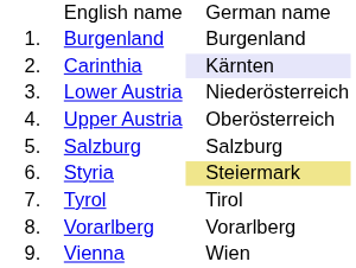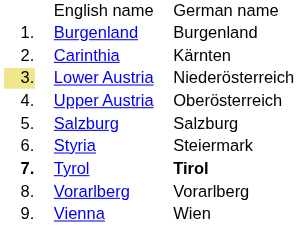Carinthia | column 3: lavender background -> no background
Lower Austria | column 1: no background -> khaki background
Styria | column 3: khaki background -> no background
Tyrol | column 1: normal -> bold
Tyrol | column 3: normal -> bold
